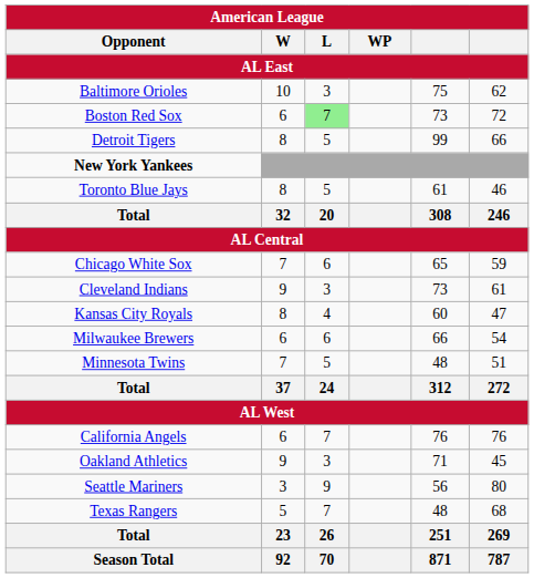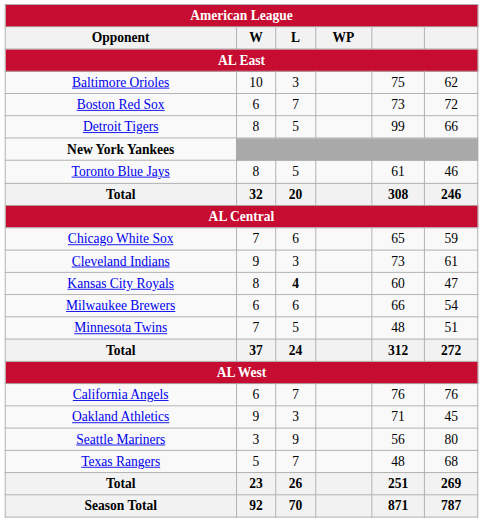Boston Red Sox | L: lightgreen background -> no background
Kansas City Royals | L: normal -> bold
